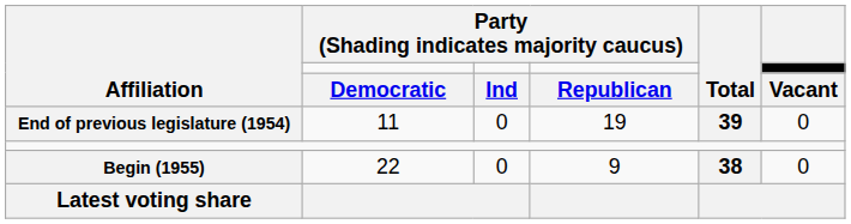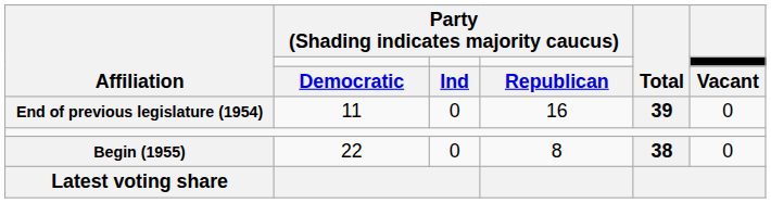End of previous legislature (1954) | column 4: 19 -> 16
Begin (1955) | column 4: 9 -> 8
